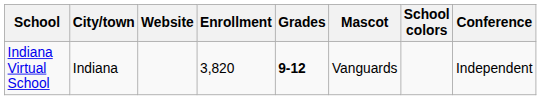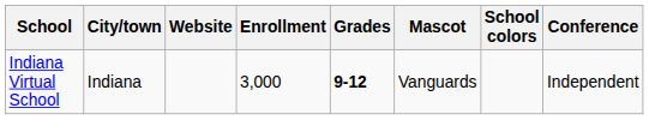Indiana Virtual School | Enrollment: 3,820 -> 3,000
